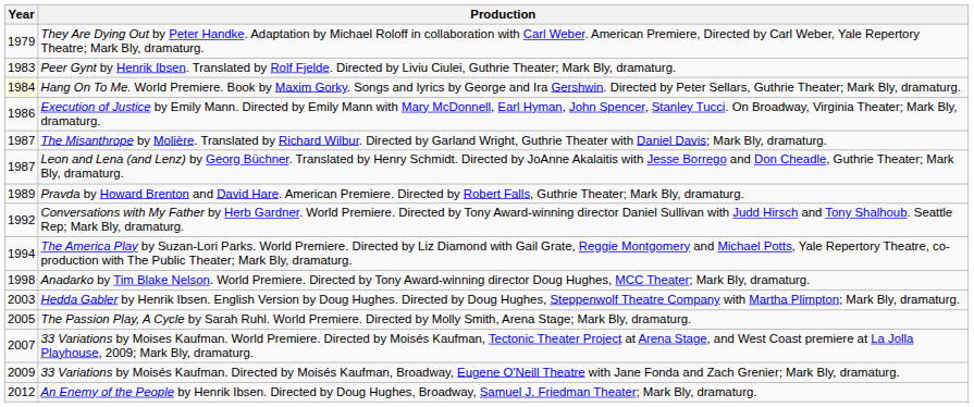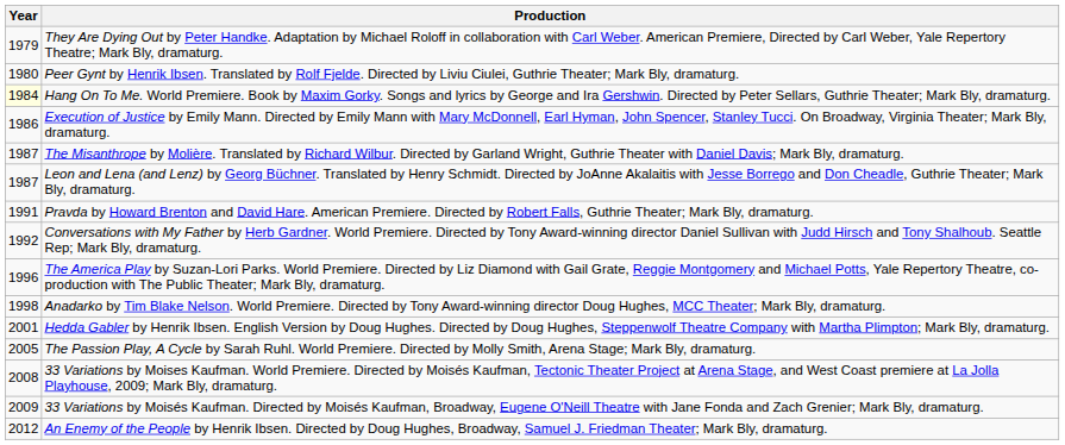row 3 | Year: 1983 -> 1980
row 8 | Year: 1989 -> 1991
row 10 | Year: 1994 -> 1996
row 12 | Year: 2003 -> 2001
row 14 | Year: 2007 -> 2008
